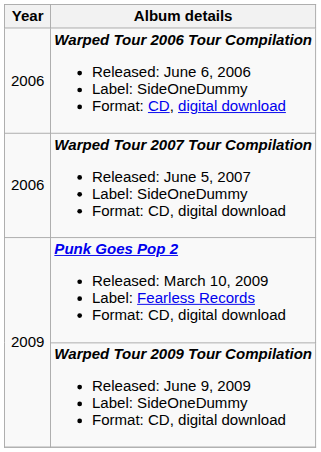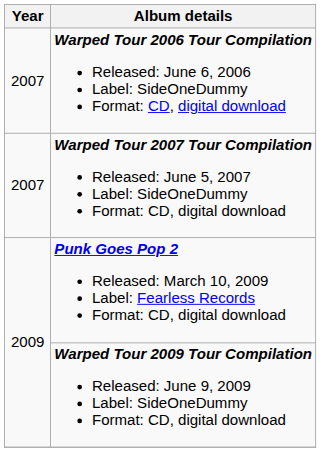row 2 | Year: 2006 -> 2007
row 3 | Year: 2006 -> 2007
